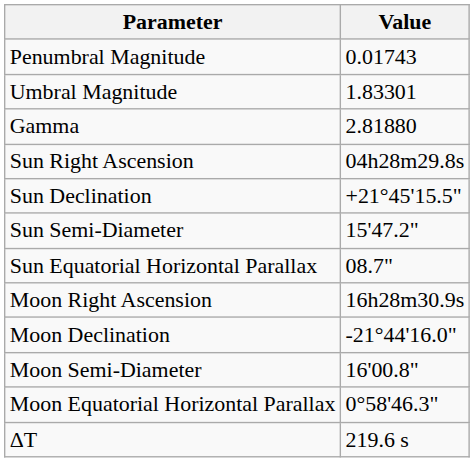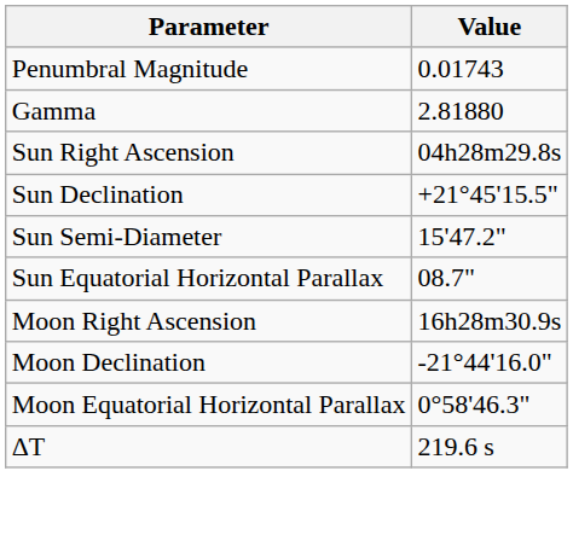- row: Umbral Magnitude | 1.83301
- row: Moon Semi-Diameter | 16'00.8"
